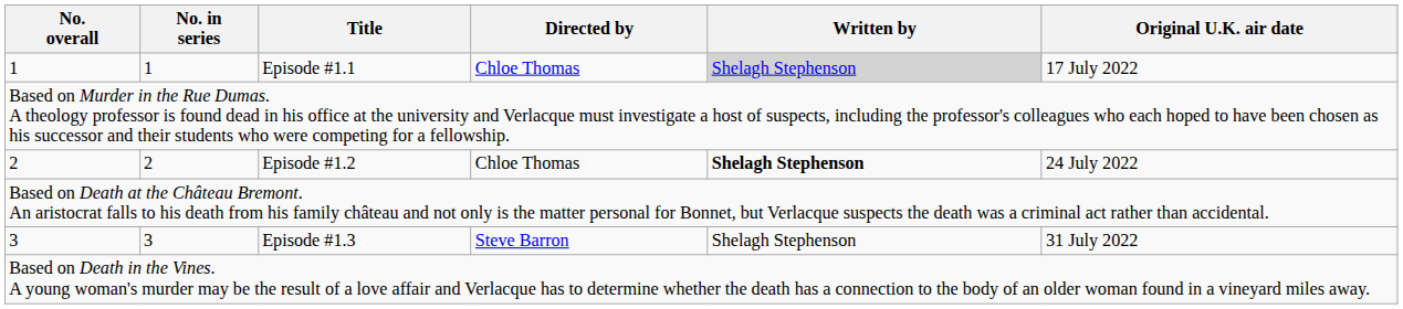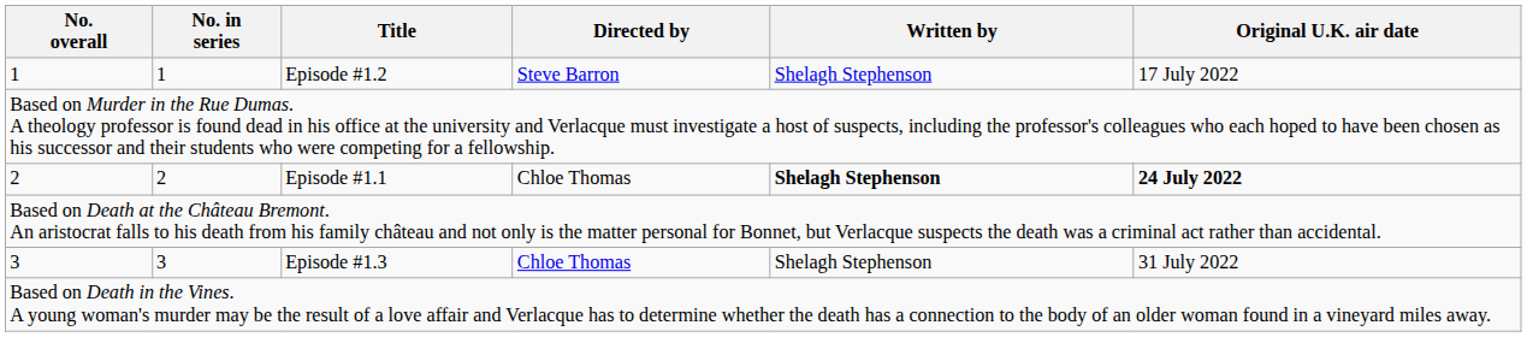row 2 | Title: Episode #1.1 -> Episode #1.2
row 2 | Directed by: Chloe Thomas -> Steve Barron
row 2 | Written by: lightgrey background -> no background
row 4 | Title: Episode #1.2 -> Episode #1.1
row 4 | Original U.K. air date: normal -> bold
row 6 | Directed by: Steve Barron -> Chloe Thomas
